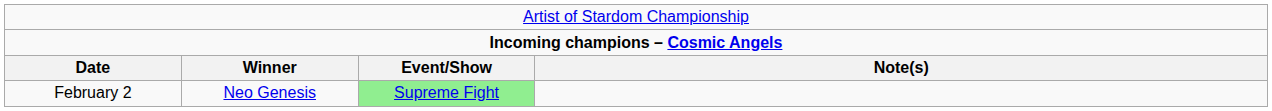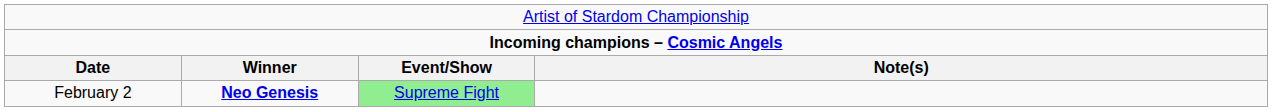February 2 | column 2: normal -> bold
